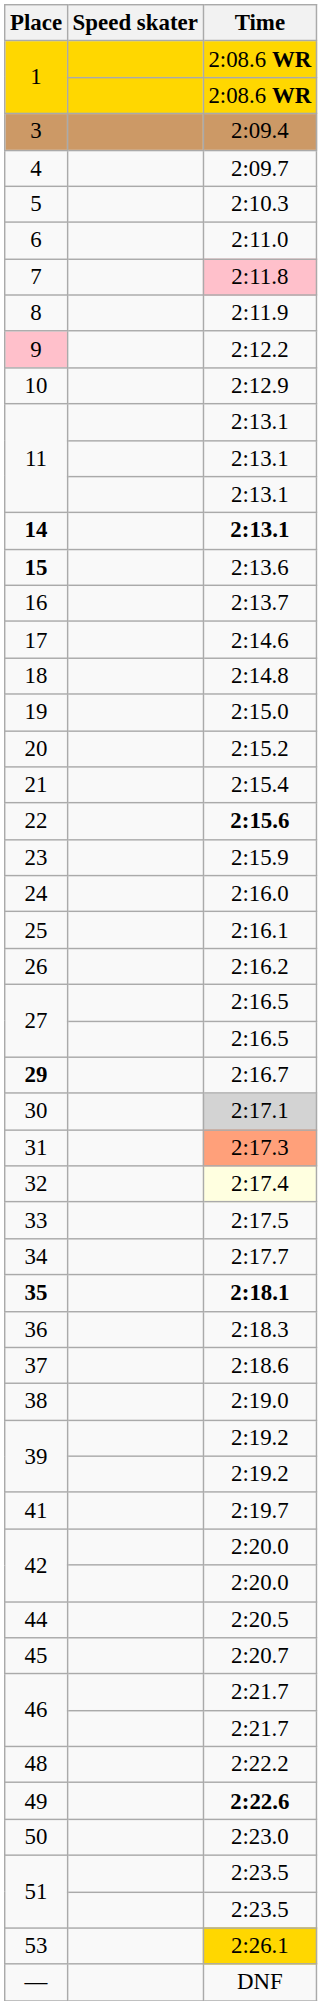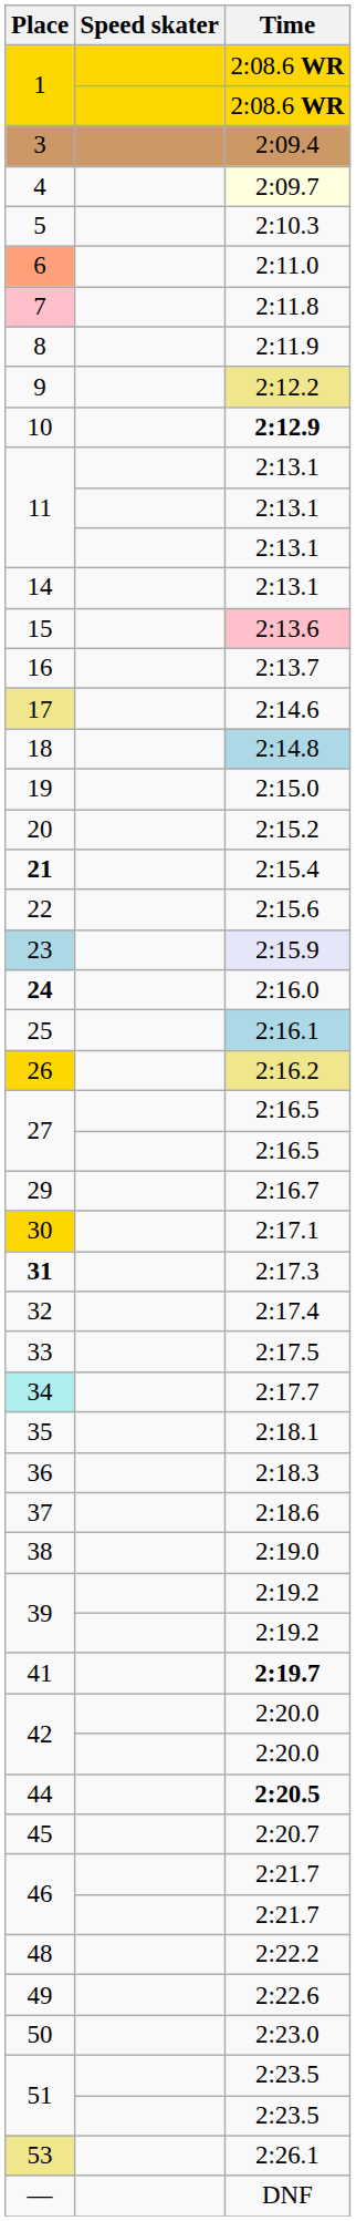4 | Time: no background -> lightyellow background
6 | Place: no background -> lightsalmon background
7 | Place: no background -> pink background
7 | Time: pink background -> no background
9 | Place: pink background -> no background
9 | Time: no background -> khaki background
10 | Time: normal -> bold
14 | Place: bold -> normal
14 | Time: bold -> normal
15 | Place: bold -> normal
15 | Time: no background -> pink background
17 | Place: no background -> khaki background
18 | Time: no background -> lightblue background
21 | Place: normal -> bold
22 | Time: bold -> normal
23 | Place: no background -> lightblue background
23 | Time: no background -> lavender background
24 | Place: normal -> bold
25 | Time: no background -> lightblue background
26 | Place: no background -> gold background
26 | Time: no background -> khaki background
29 | Place: bold -> normal
30 | Place: no background -> gold background
30 | Time: lightgrey background -> no background
31 | Place: normal -> bold
31 | Time: lightsalmon background -> no background
32 | Time: lightyellow background -> no background
34 | Place: no background -> paleturquoise background
35 | Place: bold -> normal
35 | Time: bold -> normal
41 | Time: normal -> bold
44 | Time: normal -> bold
49 | Time: bold -> normal
53 | Place: no background -> khaki background
53 | Time: gold background -> no background
